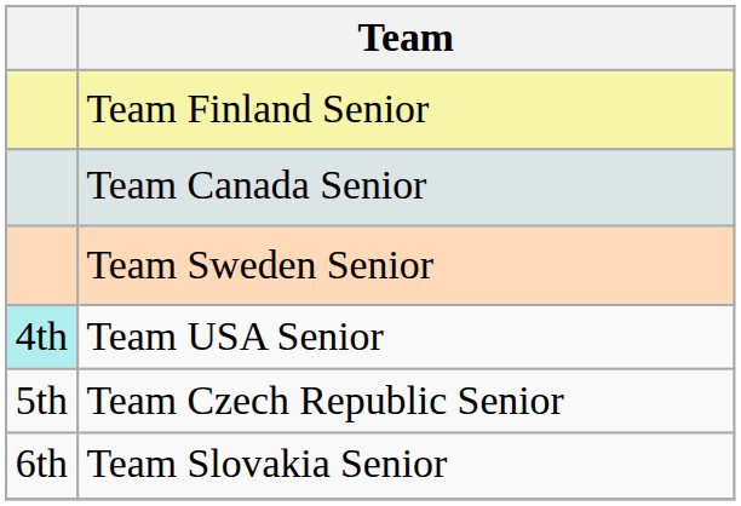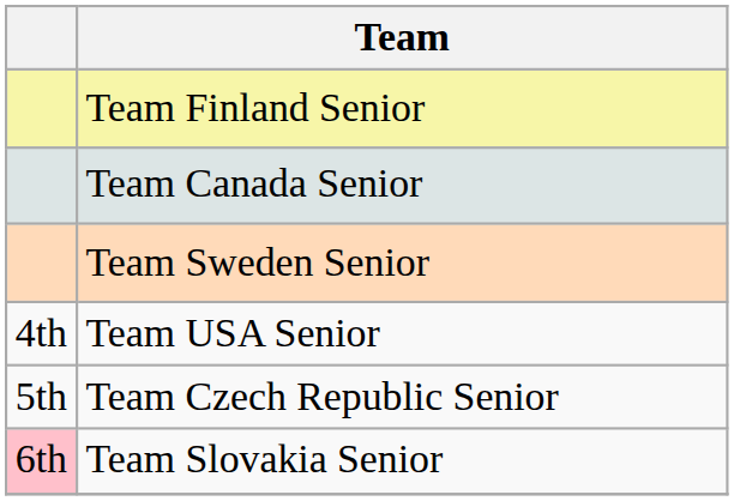Team USA Senior | column 1: paleturquoise background -> no background
Team Slovakia Senior | column 1: no background -> pink background
